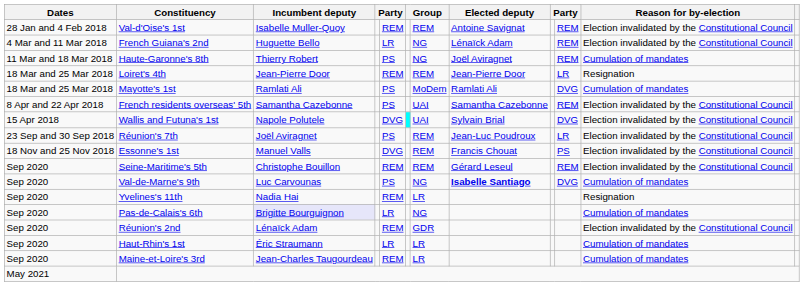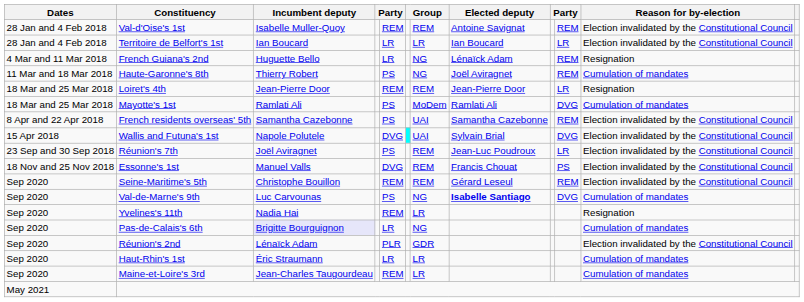+ row: 28 Jan and 4 Feb 2018 | Territoire de Belfort's 1st | Ian Boucard | LR | LR | Ian Boucard | LR | Election invalidated by the Constitutional Council
French Guiana's 2nd | Reason for by-election: Election invalidated by the Constitutional Council -> Resignation
Réunion's 2nd | column 5: REM -> PLR
